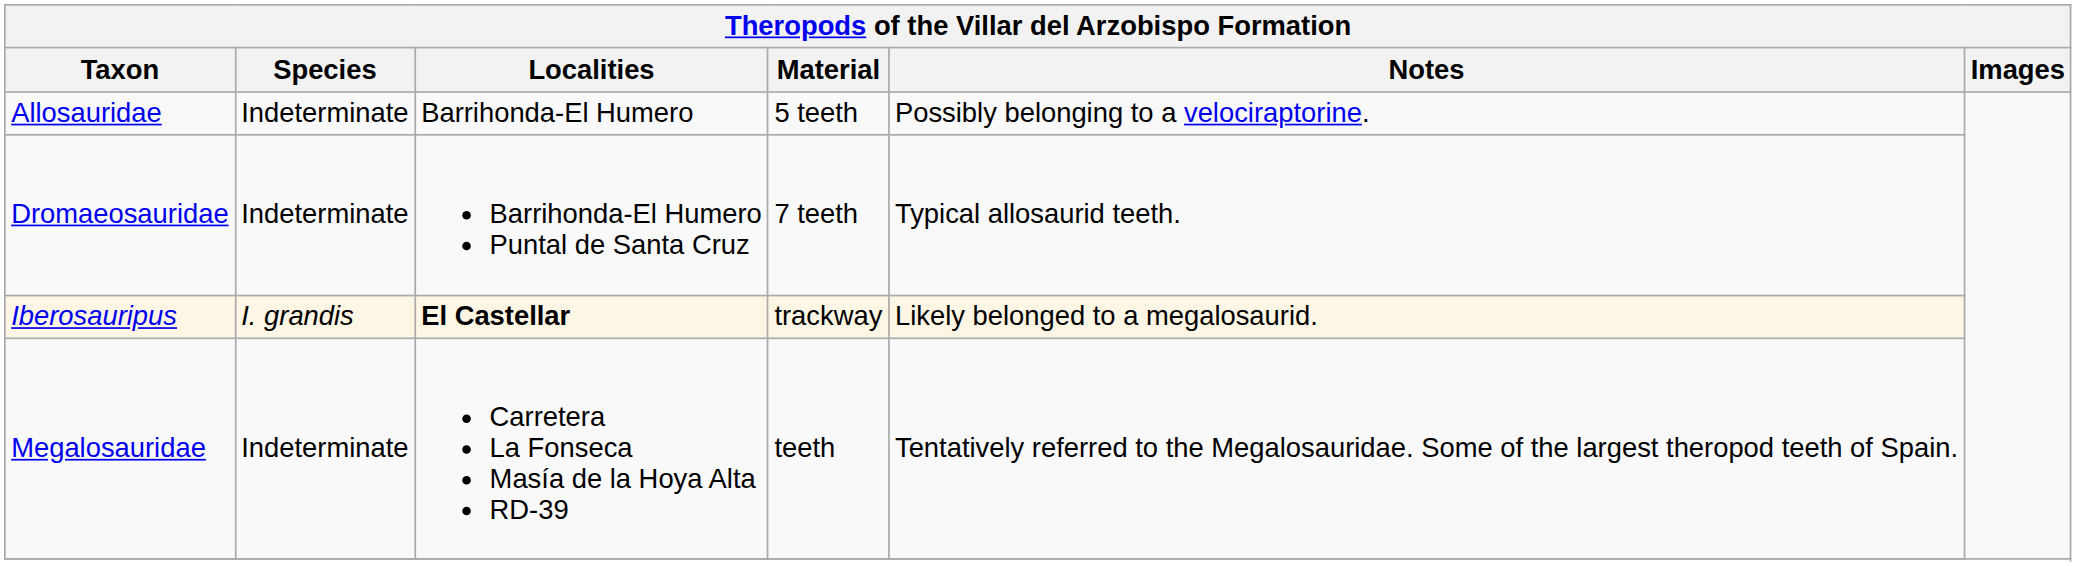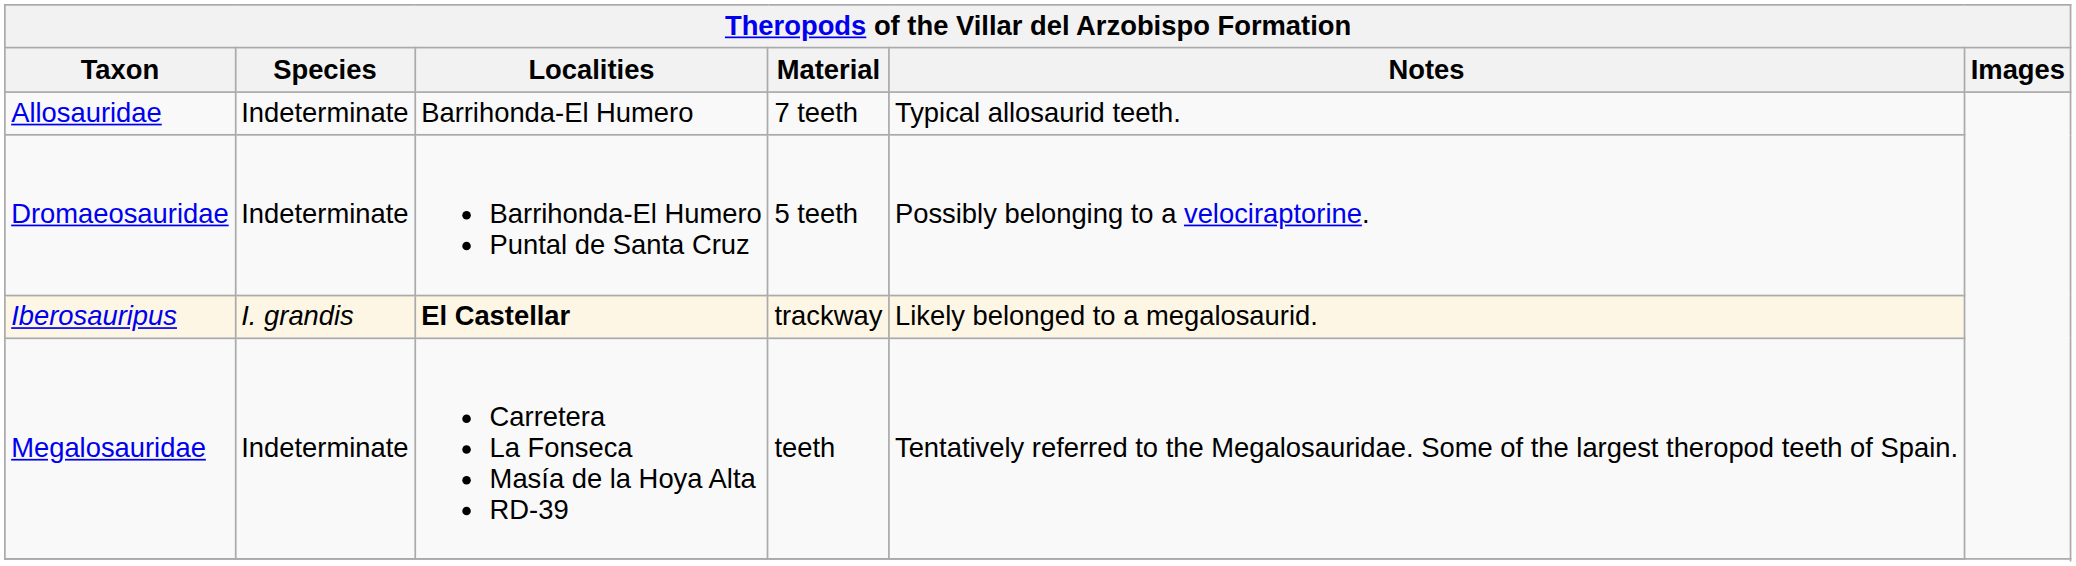Allosauridae | Material: 5 teeth -> 7 teeth
Allosauridae | Notes: Possibly belonging to a velociraptorine. -> Typical allosaurid teeth.
Dromaeosauridae | Material: 7 teeth -> 5 teeth
Dromaeosauridae | Notes: Typical allosaurid teeth. -> Possibly belonging to a velociraptorine.
